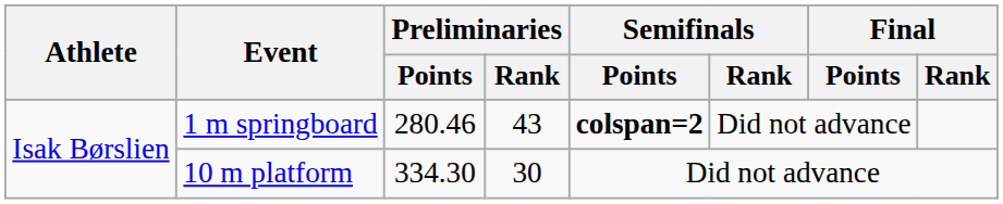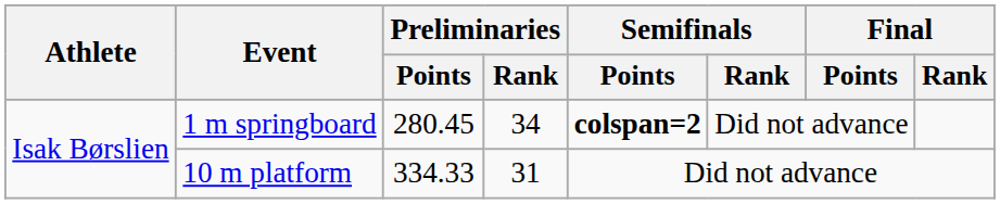1 m springboard | Preliminaries / Points: 280.46 -> 280.45
1 m springboard | Preliminaries / Rank: 43 -> 34
10 m platform | Preliminaries / Points: 334.30 -> 334.33
10 m platform | Preliminaries / Rank: 30 -> 31
